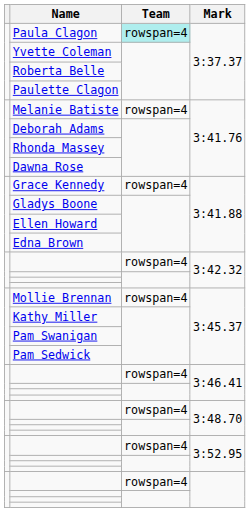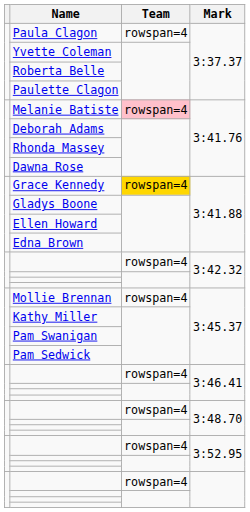Paula Clagon | Team: paleturquoise background -> no background
Melanie Batiste | Team: no background -> pink background
Grace Kennedy | Team: no background -> gold background
